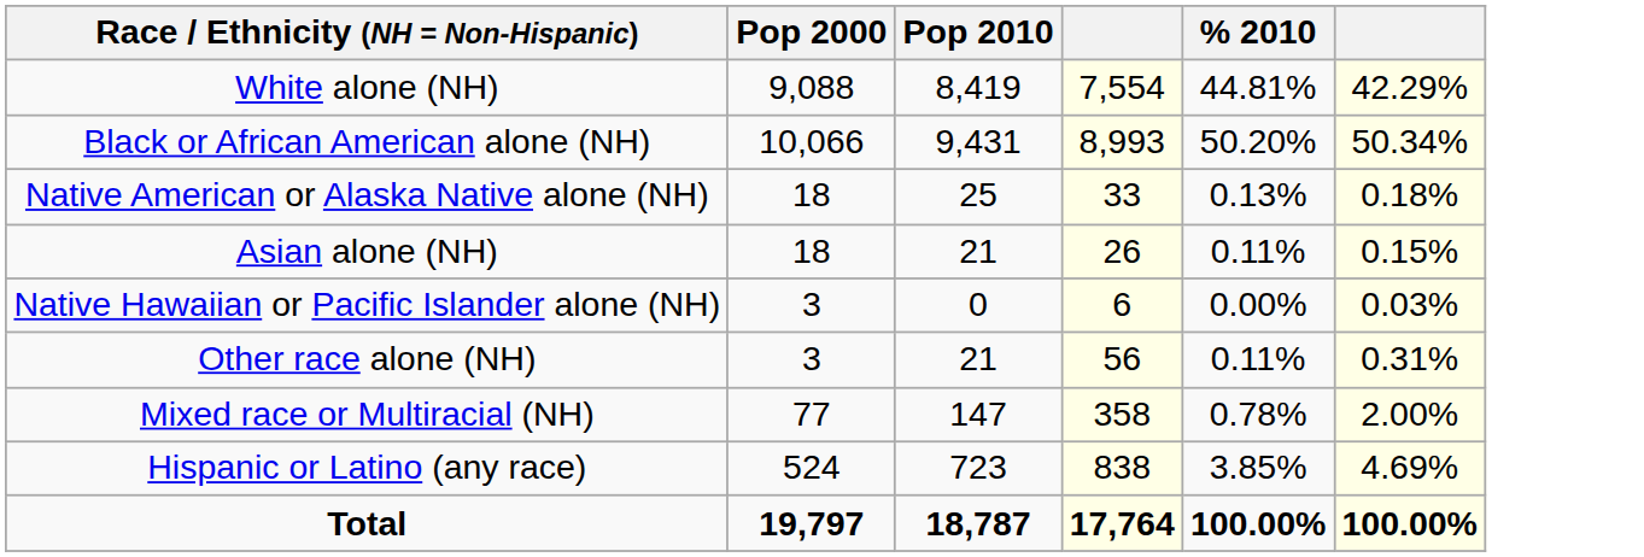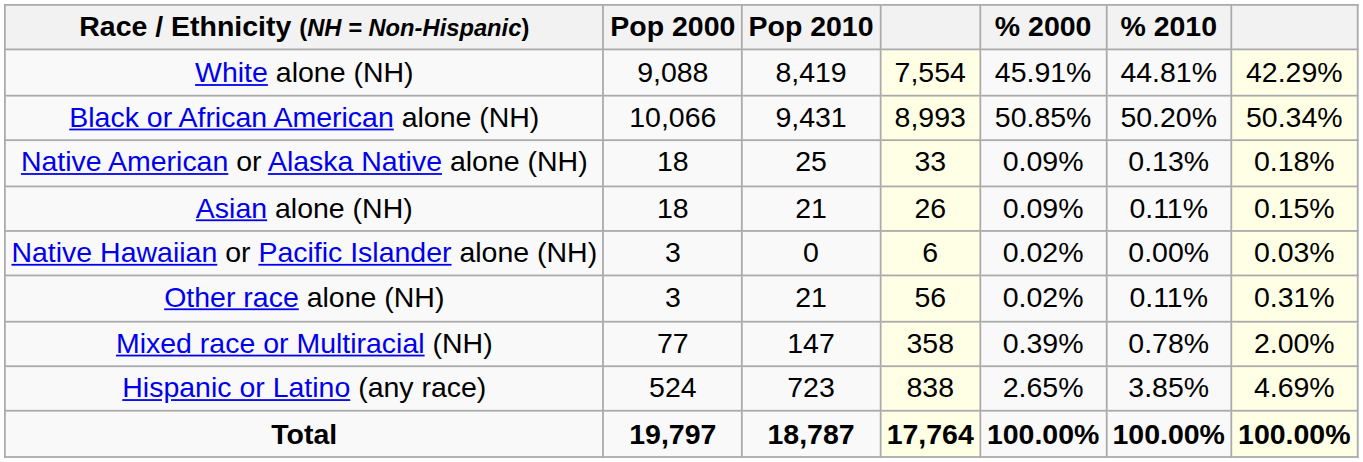+ column: % 2000 | 45.91% | 50.85% | 0.09% | 0.09% | 0.02% | 0.02% | 0.39% | 2.65% | 100.00%
